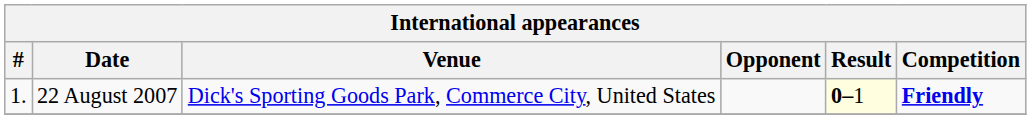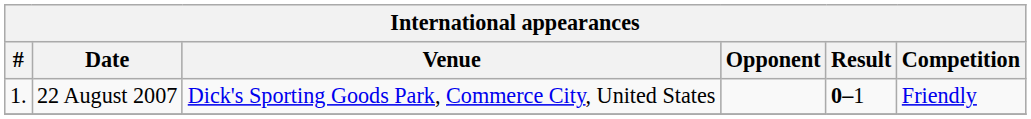22 August 2007 | Result: lightyellow background -> no background
22 August 2007 | Competition: bold -> normal
